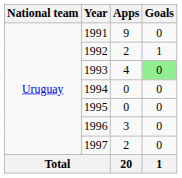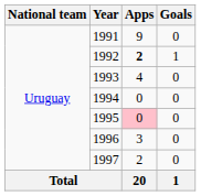1992 | Apps: normal -> bold
1993 | Goals: lightgreen background -> no background
1995 | Apps: no background -> pink background
